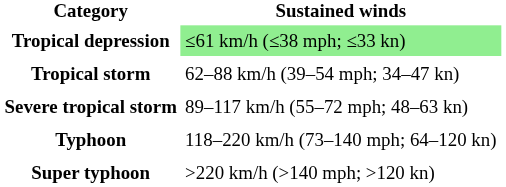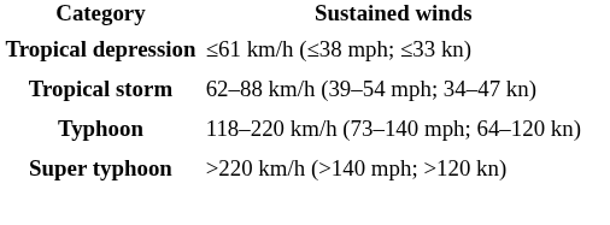Tropical depression | Sustained winds: lightgreen background -> no background
- row: Severe tropical storm | 89–117 km/h (55–72 mph; 48–63 kn)
